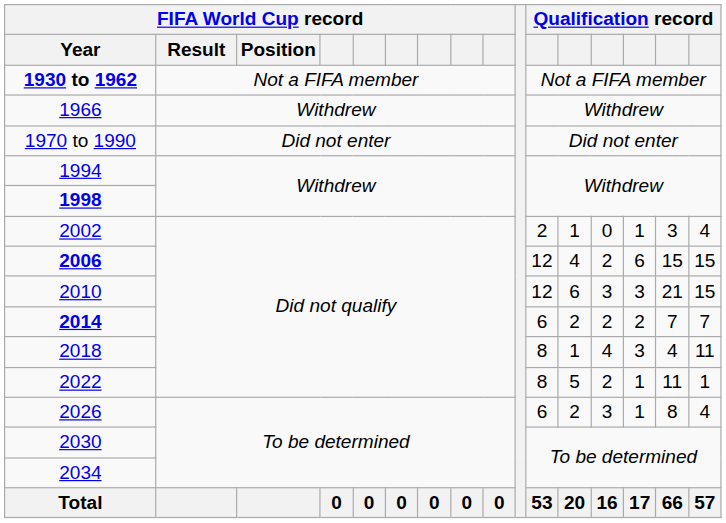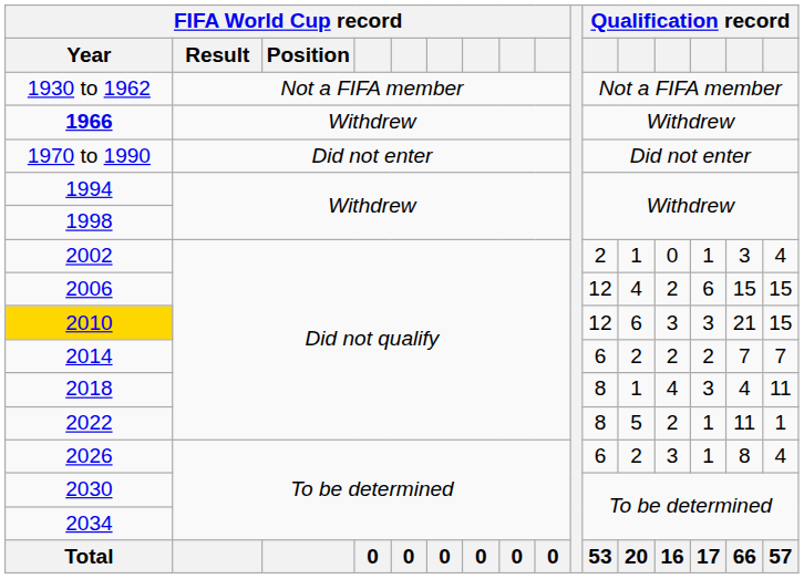1930 to 1962 | FIFA World Cup record / Year: bold -> normal
1966 | FIFA World Cup record / Year: normal -> bold
1998 | FIFA World Cup record / Year: bold -> normal
2006 | FIFA World Cup record / Year: bold -> normal
2010 | FIFA World Cup record / Year: no background -> gold background
2014 | FIFA World Cup record / Year: bold -> normal
